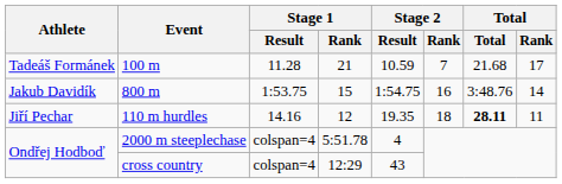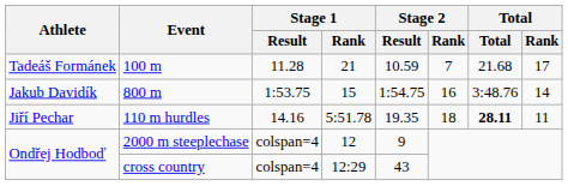110 m hurdles | Stage 1 / Rank: 12 -> 5:51.78
2000 m steeplechase | Stage 1 / Rank: 5:51.78 -> 12
2000 m steeplechase | Stage 2 / Result: 4 -> 9
